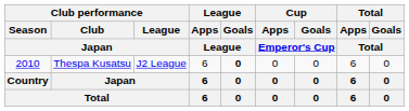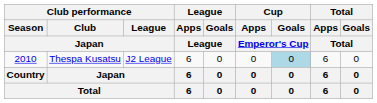Thespa Kusatsu | League / Goals / League: bold -> normal
Thespa Kusatsu | Cup / Goals / Emperor's Cup: no background -> lightblue background
